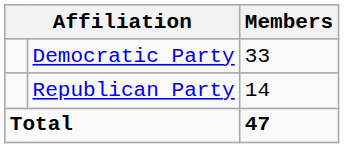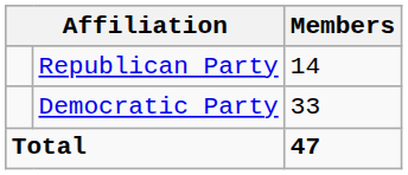rows swapped: Democratic Party <-> Republican Party
